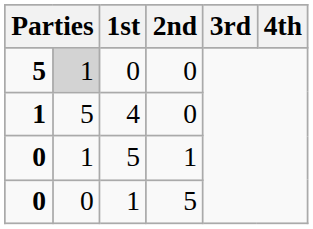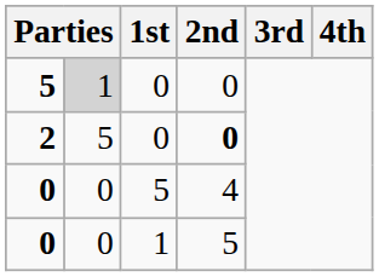row 3 | column 1: 1 -> 2
row 3 | 1st: 4 -> 0
row 3 | 2nd: normal -> bold
row 4 | column 2: 1 -> 0
row 4 | 2nd: 1 -> 4
